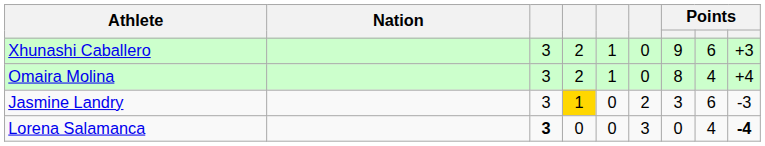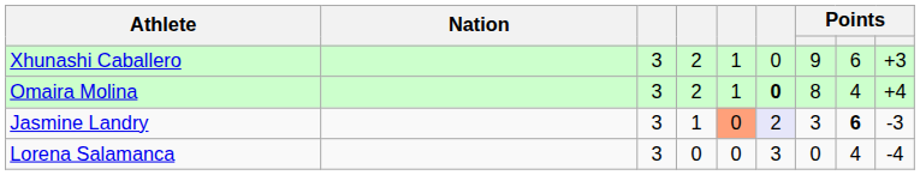Omaira Molina | column 6: normal -> bold
Jasmine Landry | column 4: gold background -> no background
Jasmine Landry | column 5: no background -> lightsalmon background
Jasmine Landry | column 6: no background -> lavender background
Jasmine Landry | column 8: normal -> bold
Lorena Salamanca | column 3: bold -> normal
Lorena Salamanca | column 9: bold -> normal
